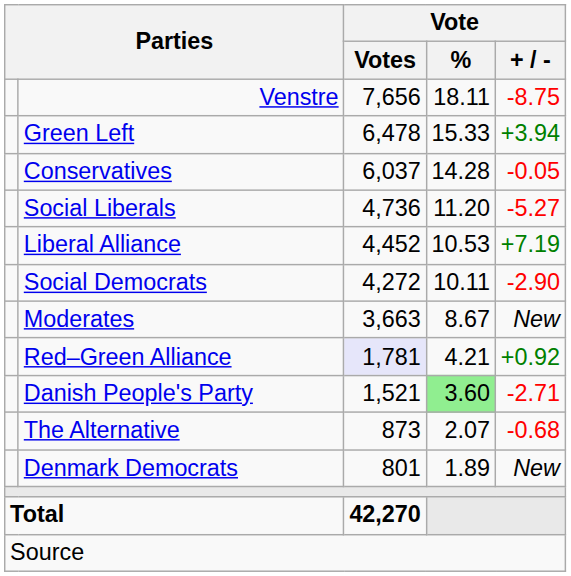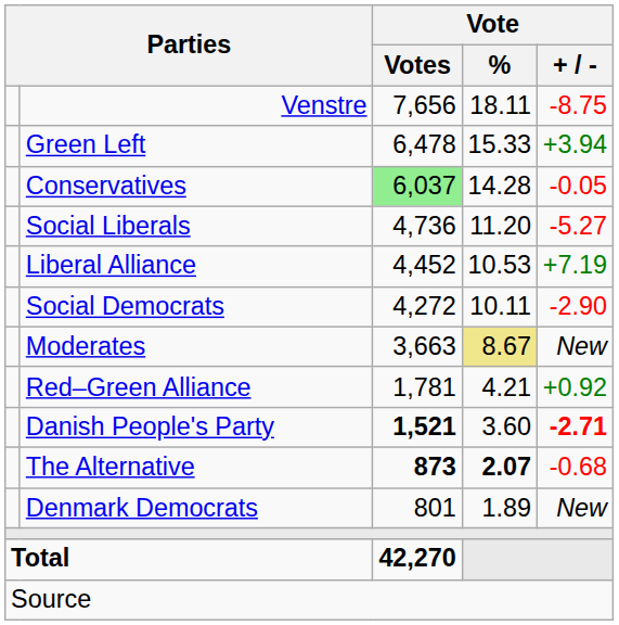Conservatives | Vote / Votes: no background -> lightgreen background
Moderates | Vote / %: no background -> khaki background
Red–Green Alliance | Vote / Votes: lavender background -> no background
Danish People's Party | Vote / Votes: normal -> bold
Danish People's Party | Vote / %: lightgreen background -> no background
Danish People's Party | Vote / + / -: normal -> bold
The Alternative | Vote / Votes: normal -> bold
The Alternative | Vote / %: normal -> bold
